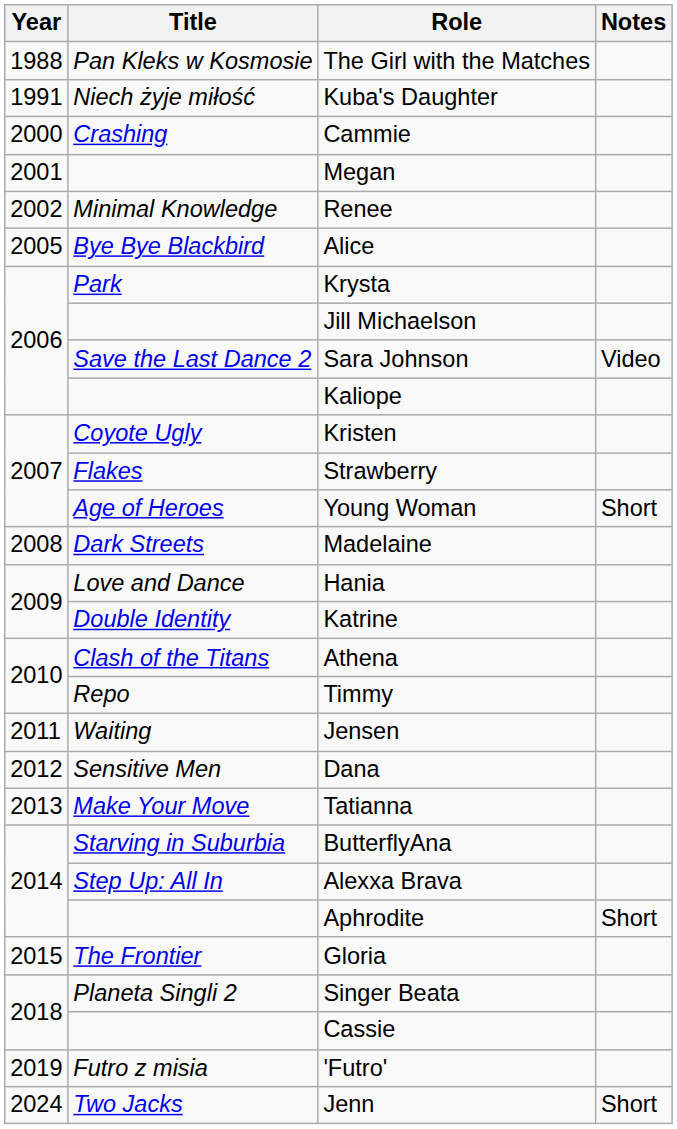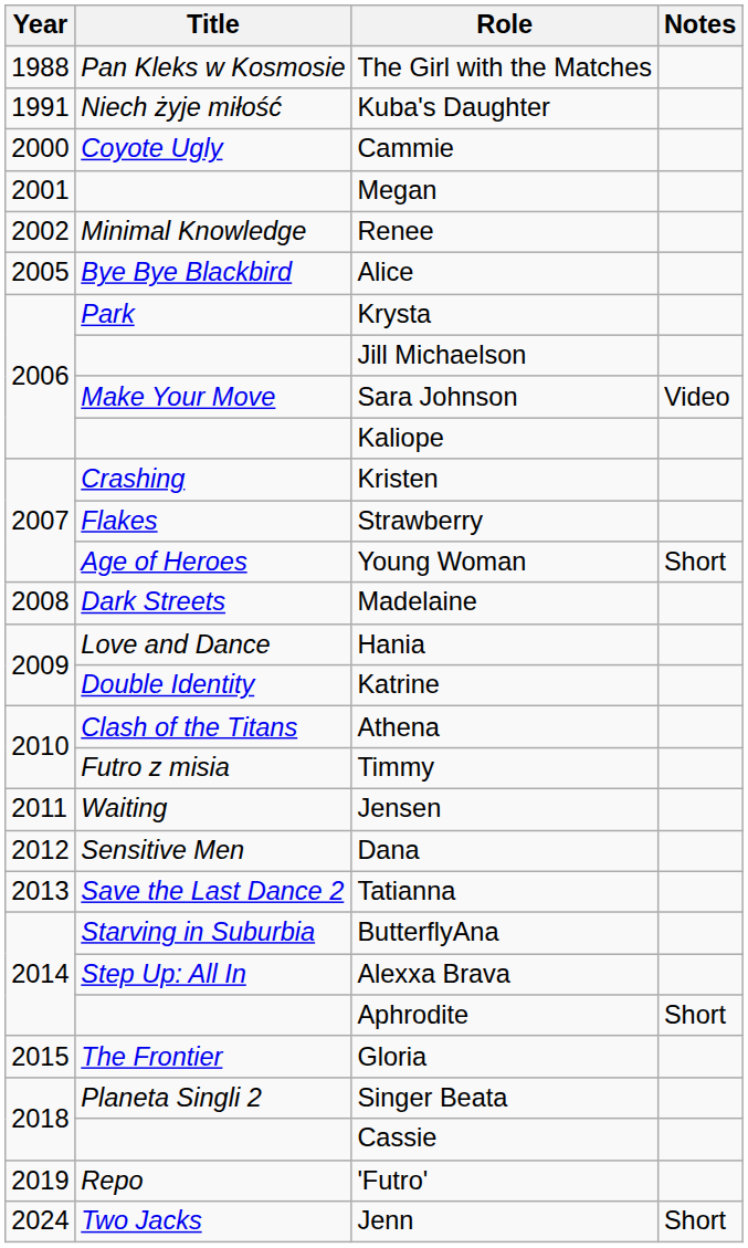Cammie | Title: Crashing -> Coyote Ugly
Sara Johnson | Title: Save the Last Dance 2 -> Make Your Move
Kristen | Title: Coyote Ugly -> Crashing
Timmy | Title: Repo -> Futro z misia
Tatianna | Title: Make Your Move -> Save the Last Dance 2
'Futro' | Title: Futro z misia -> Repo
